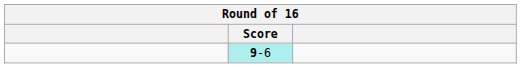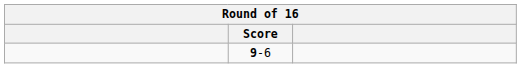row 3 | Score: paleturquoise background -> no background
